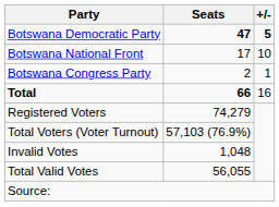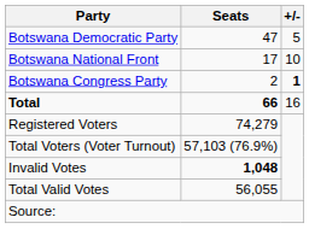Botswana Democratic Party | Seats: bold -> normal
Botswana Democratic Party | +/-: bold -> normal
Botswana Congress Party | +/-: normal -> bold
Invalid Votes | Seats: normal -> bold
